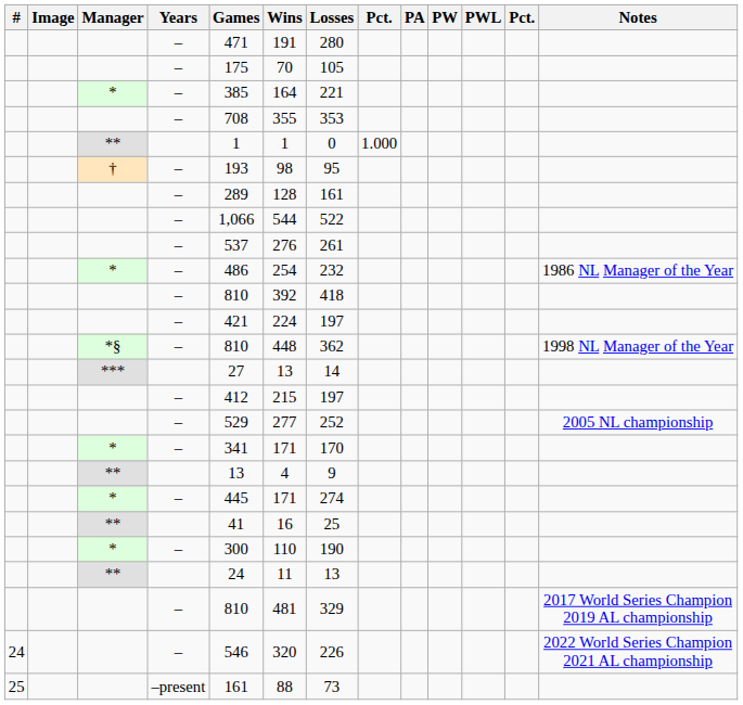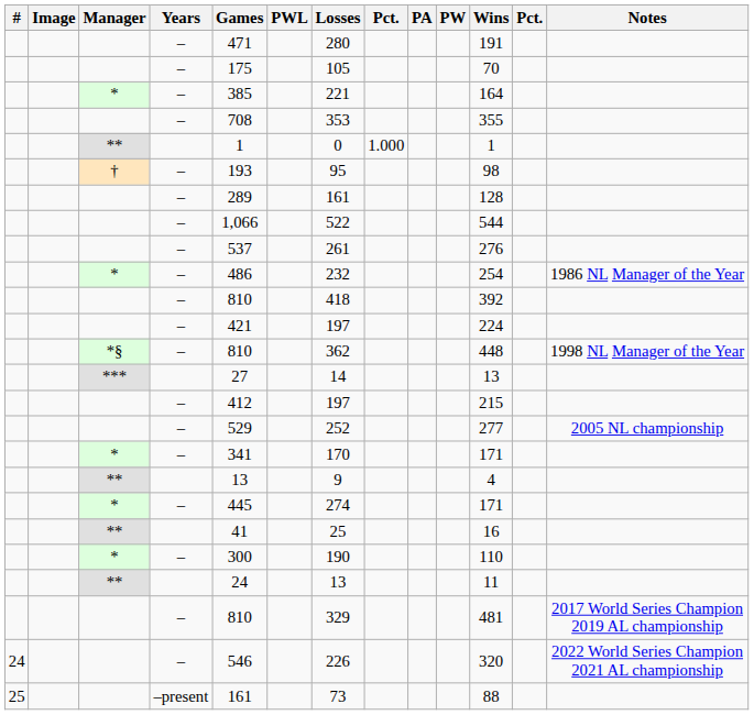columns swapped: Wins <-> PWL
